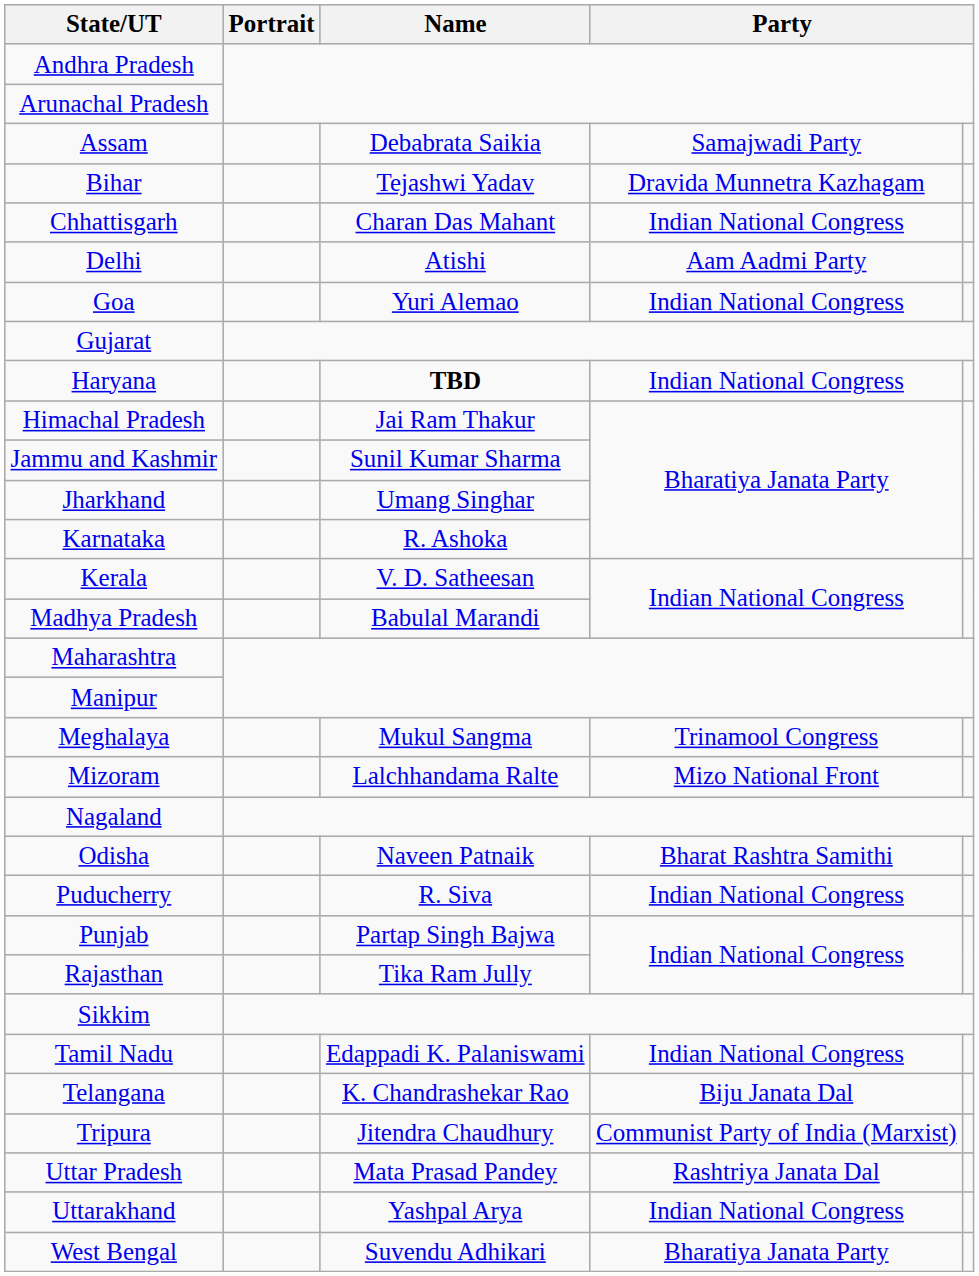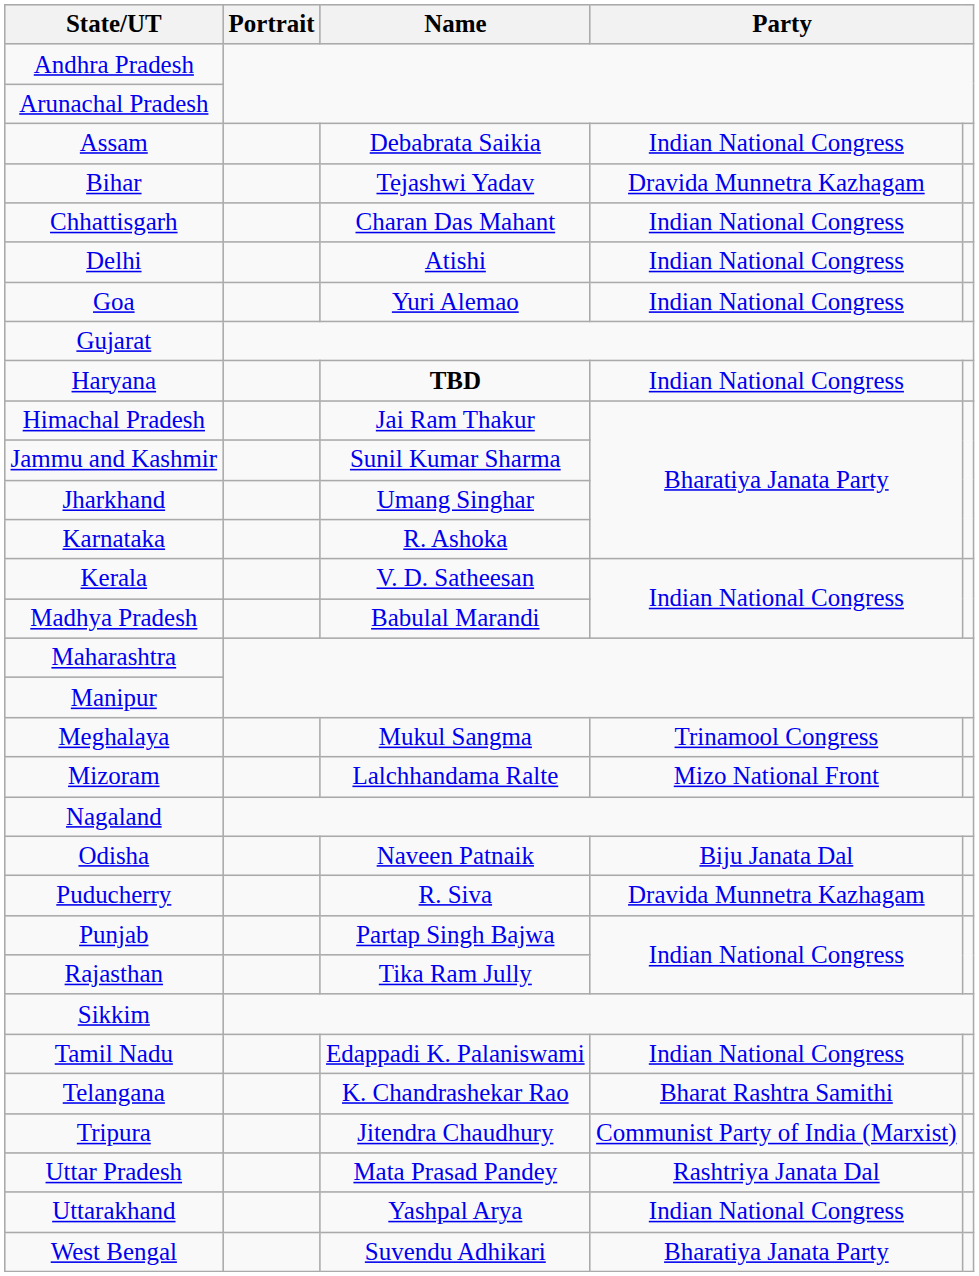Assam | column 4: Samajwadi Party -> Indian National Congress
Delhi | column 4: Aam Aadmi Party -> Indian National Congress
Odisha | column 4: Bharat Rashtra Samithi -> Biju Janata Dal
Puducherry | column 4: Indian National Congress -> Dravida Munnetra Kazhagam
Telangana | column 4: Biju Janata Dal -> Bharat Rashtra Samithi
